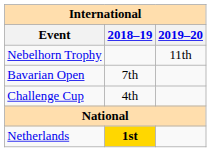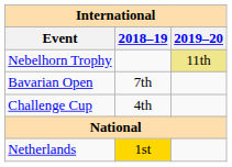Nebelhorn Trophy | 2019–20: no background -> khaki background
Netherlands | 2018–19: bold -> normal
